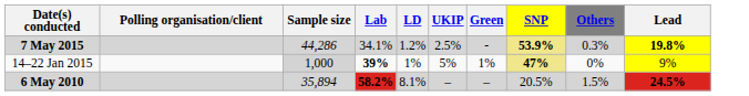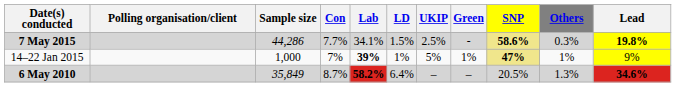+ column: Con | 7.7% | 7% | 8.7%
7 May 2015 | LD: 1.2% -> 1.5%
7 May 2015 | SNP: 53.9% -> 58.6%
14–22 Jan 2015 | Sample size: lightgrey background -> no background
14–22 Jan 2015 | Others: 0% -> 1%
6 May 2010 | Sample size: 35,894 -> 35,849
6 May 2010 | LD: 8.1% -> 6.4%
6 May 2010 | Others: 1.5% -> 1.3%
6 May 2010 | Lead: 24.5% -> 34.6%
